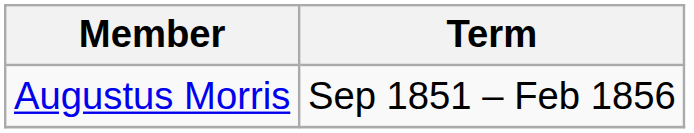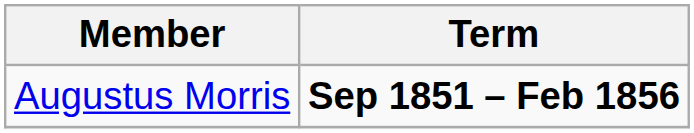Augustus Morris | Term: normal -> bold
